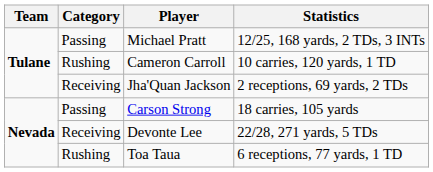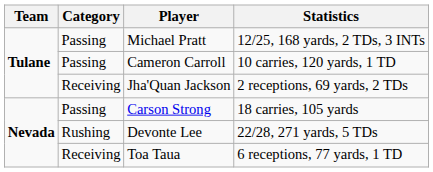Cameron Carroll | Category: Rushing -> Passing
Devonte Lee | Category: Receiving -> Rushing
Toa Taua | Category: Rushing -> Receiving
